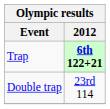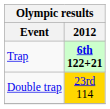Double trap | 2012: no background -> gold background
